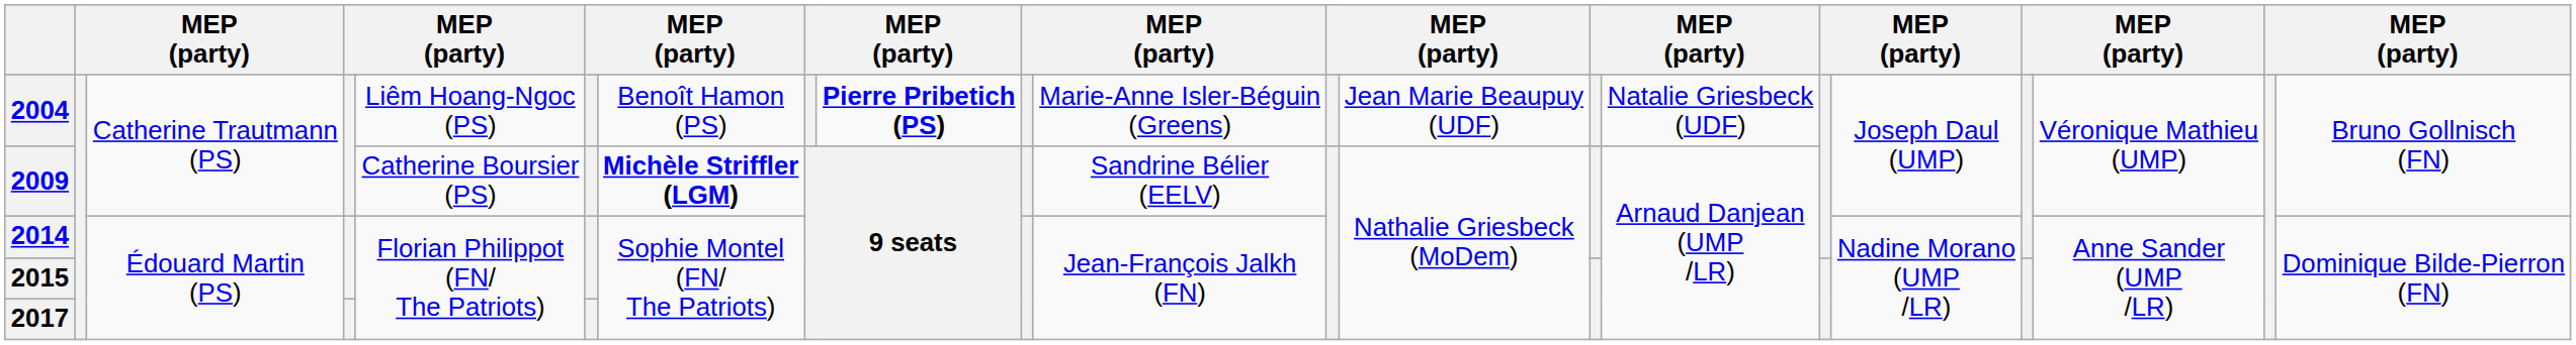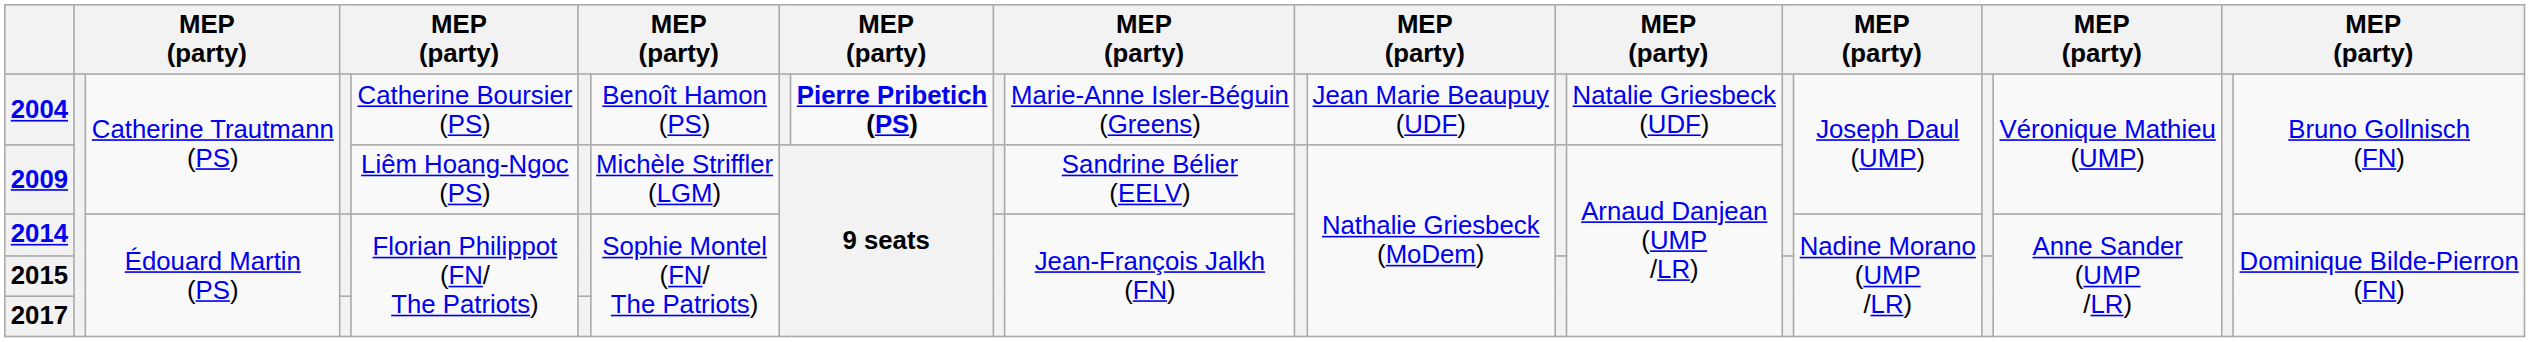2004 | column 5: Liêm Hoang-Ngoc (PS) -> Catherine Boursier (PS)
2009 | column 5: Catherine Boursier (PS) -> Liêm Hoang-Ngoc (PS)
2009 | column 7: bold -> normal
